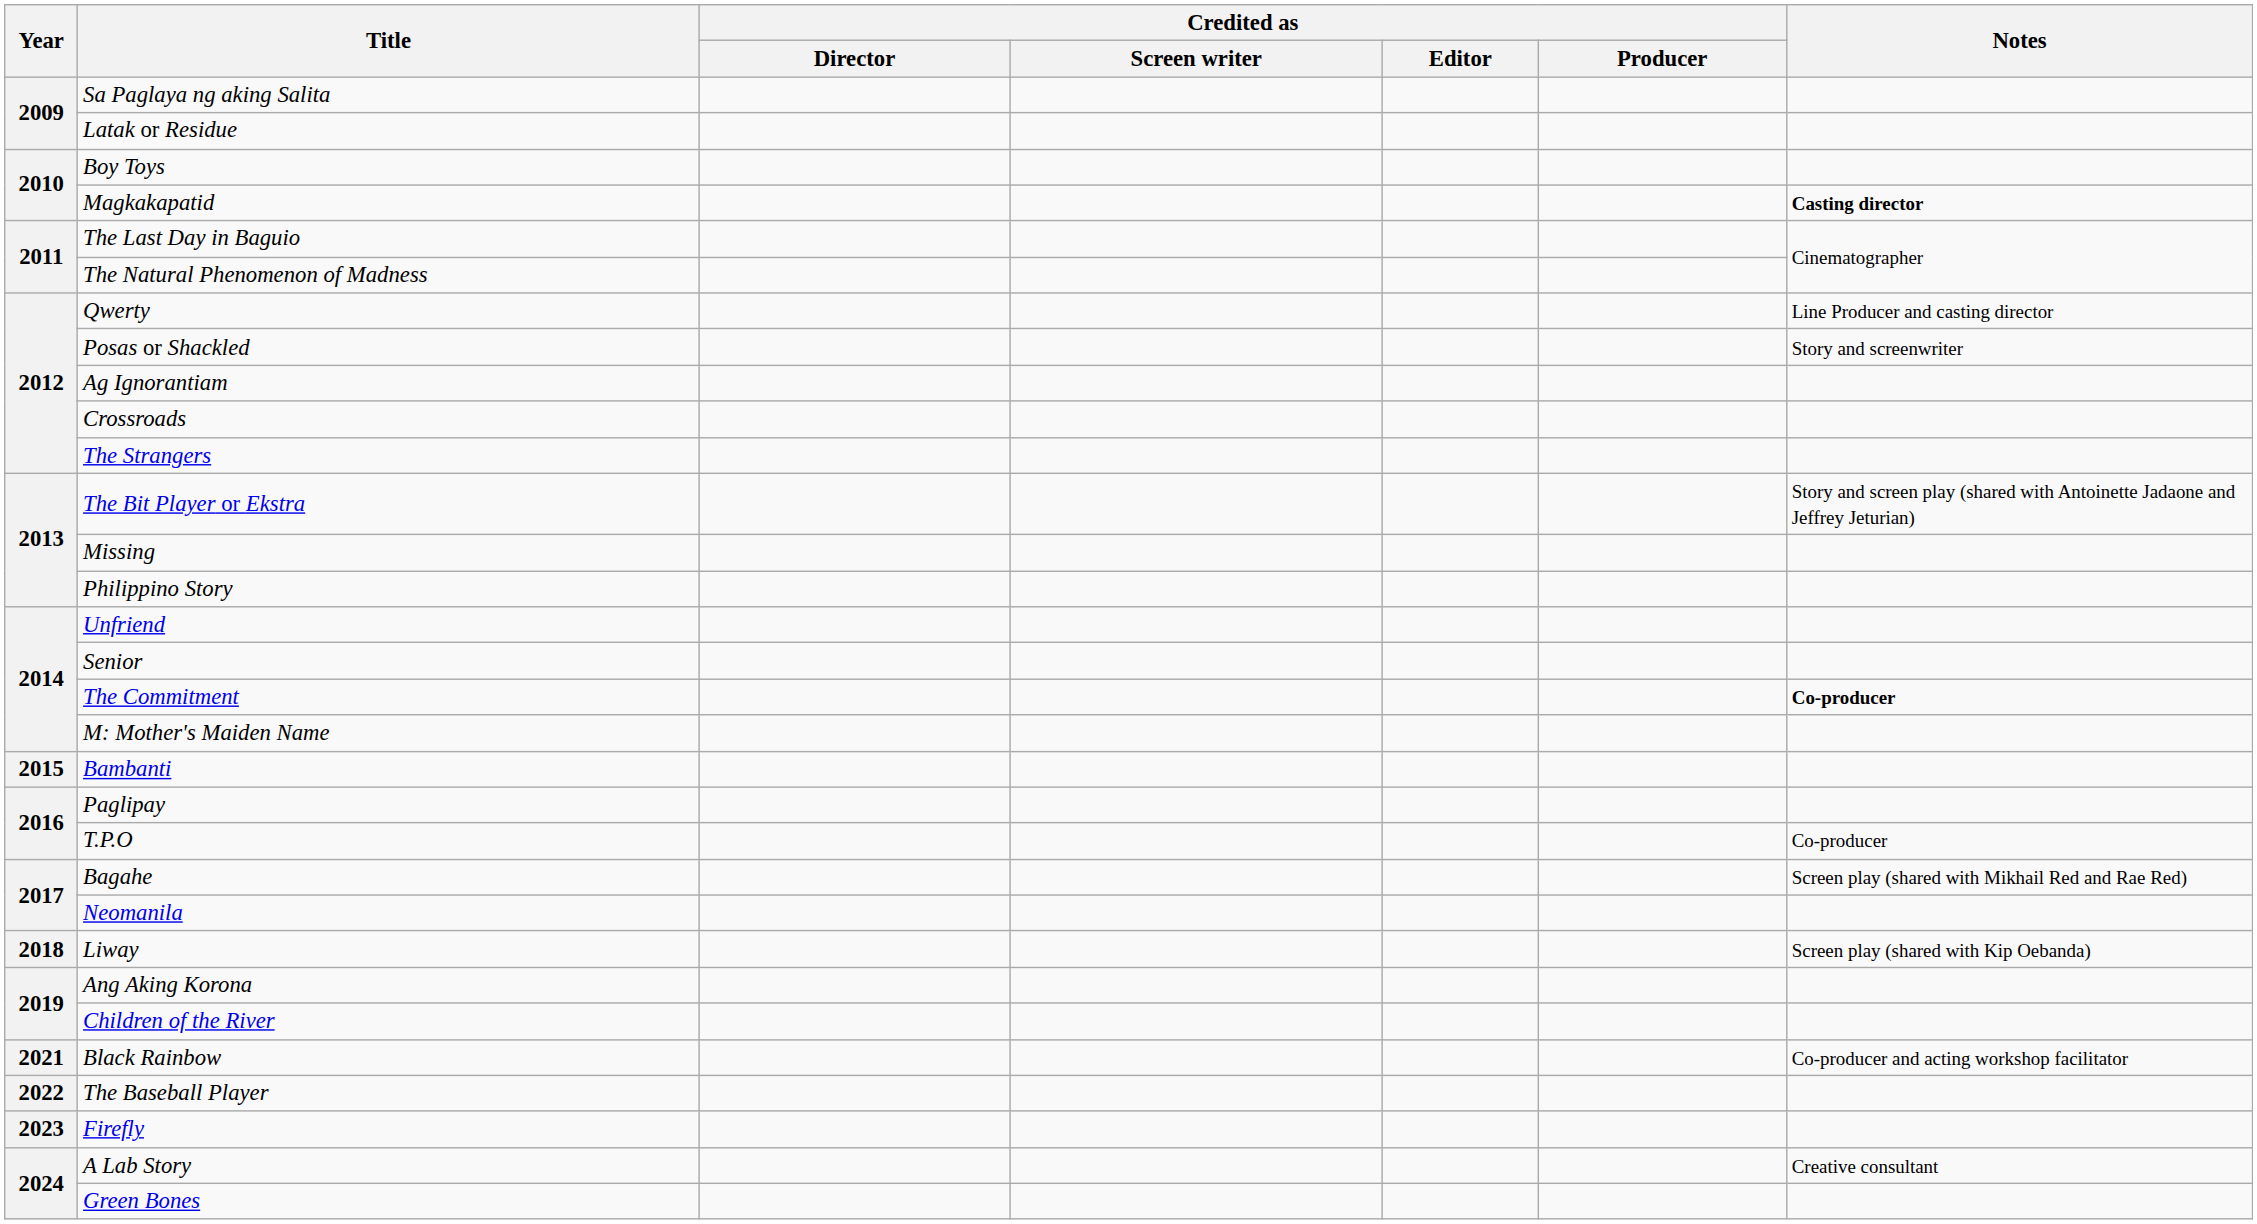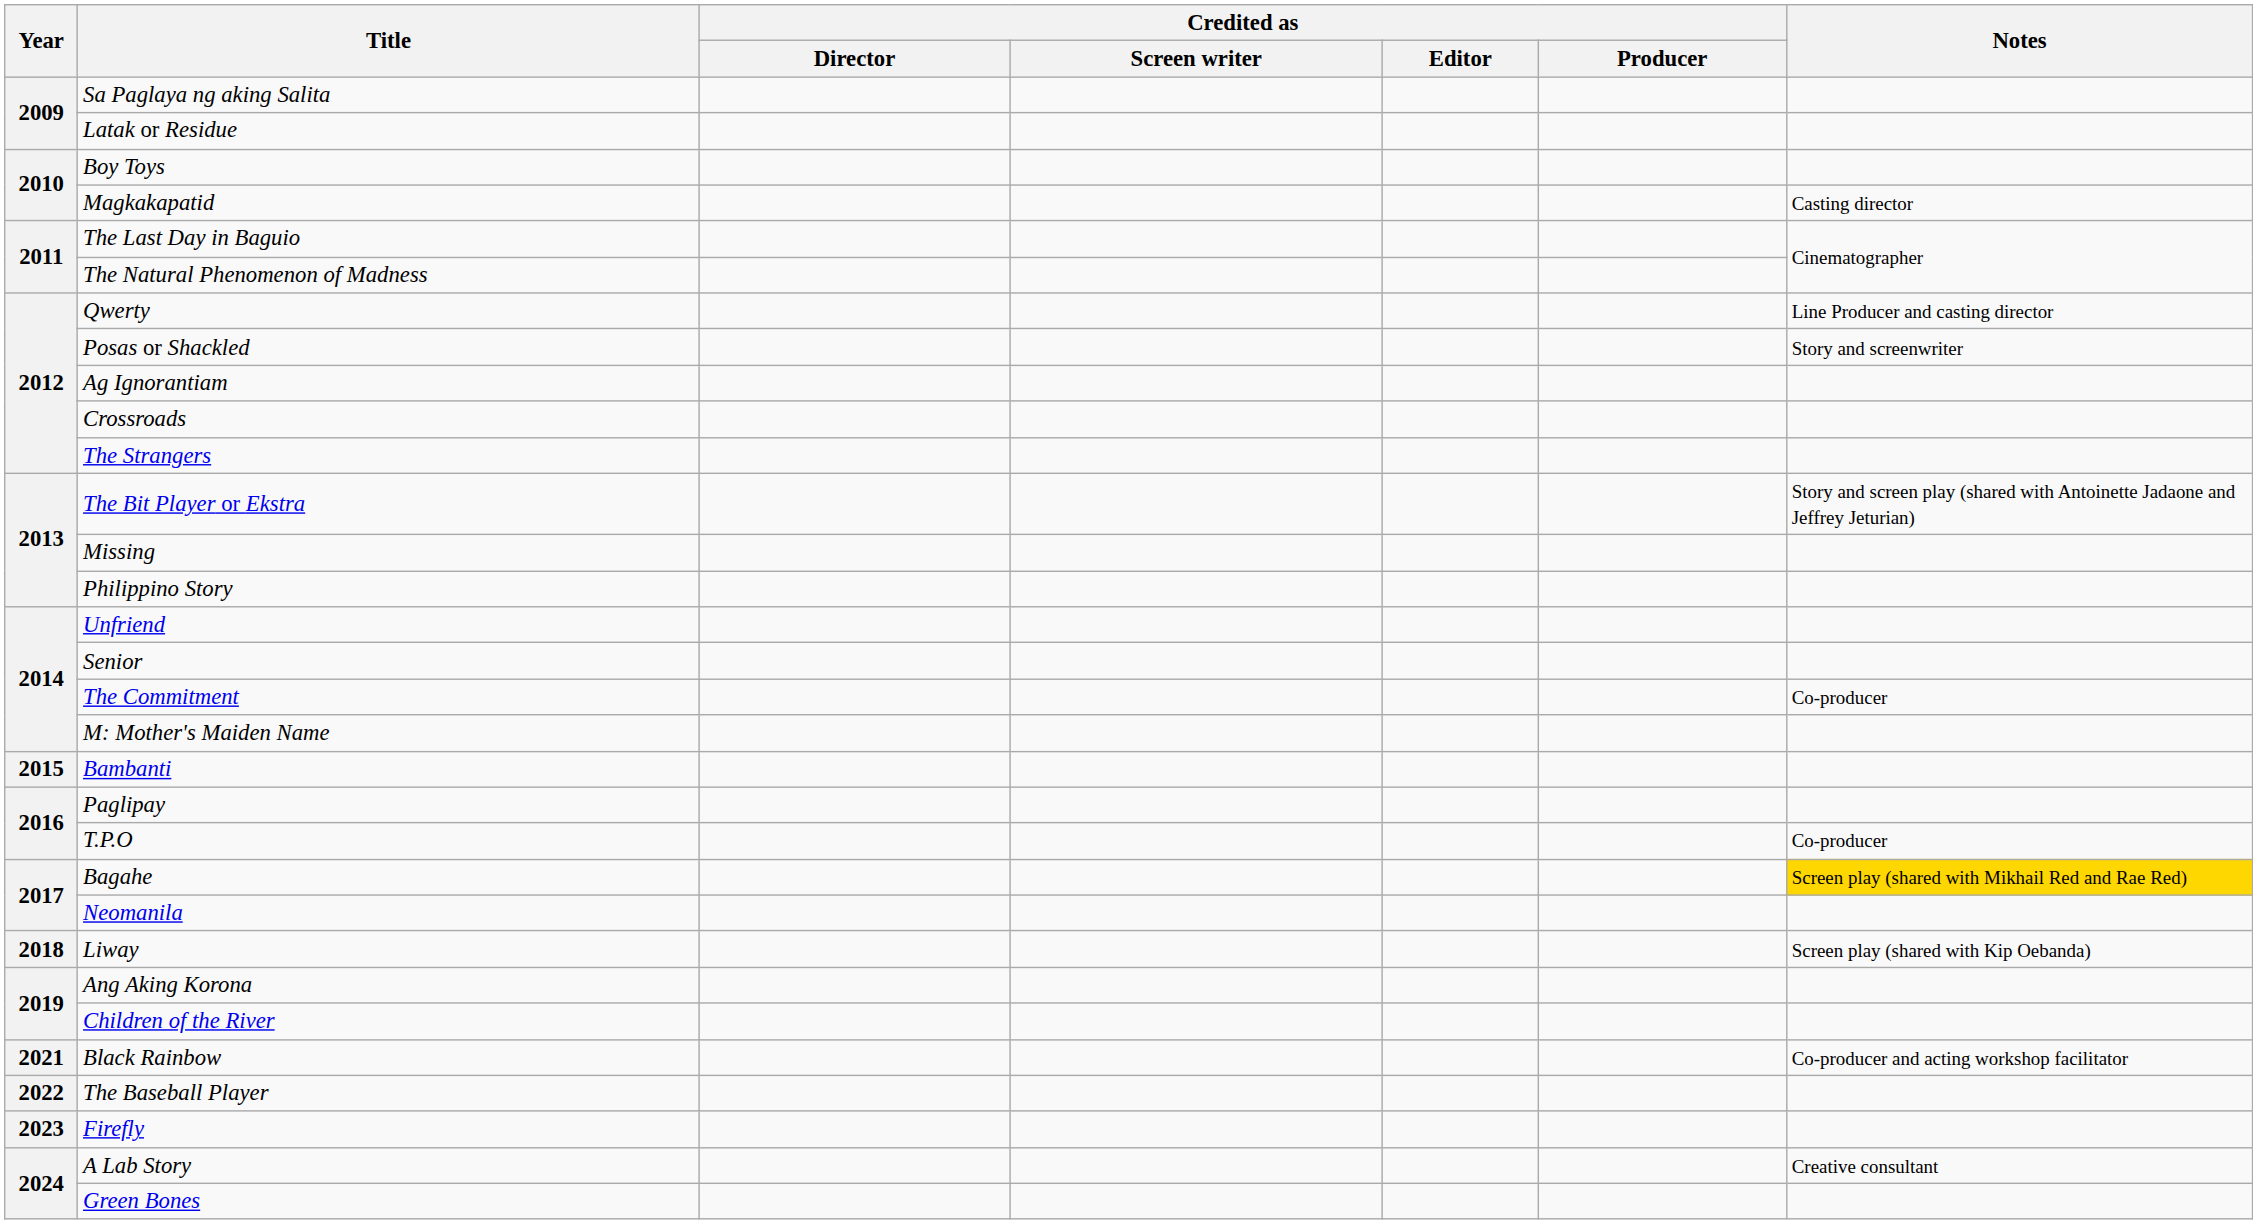Magkakapatid | Notes: bold -> normal
The Commitment | Notes: bold -> normal
Bagahe | Notes: no background -> gold background
